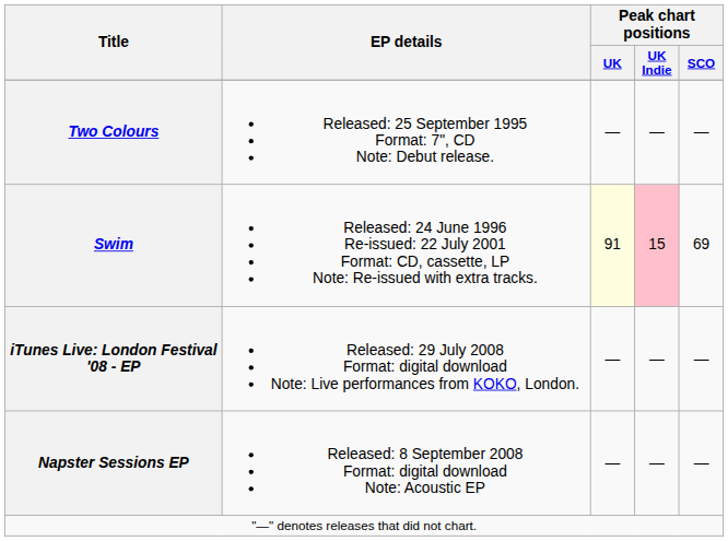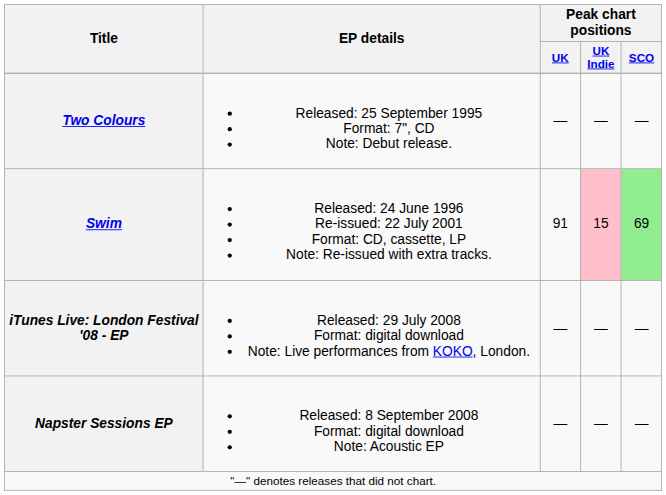Swim | Peak chart positions / UK: lightyellow background -> no background
Swim | Peak chart positions / SCO: no background -> lightgreen background
